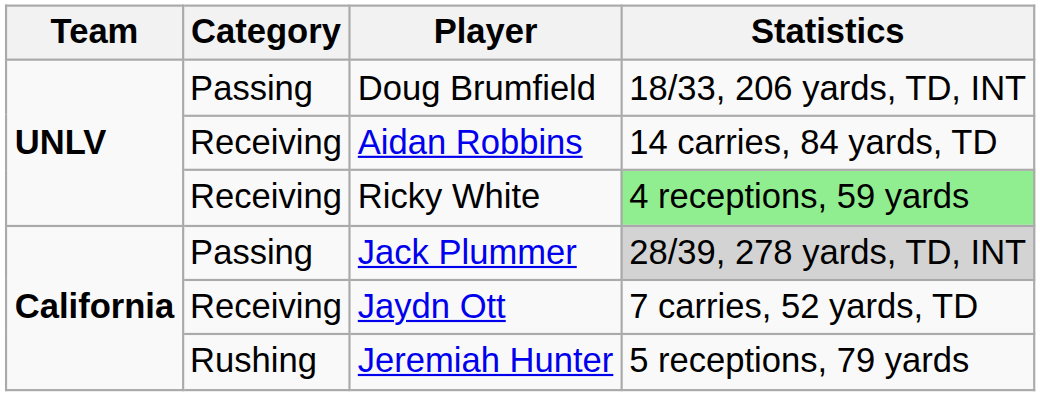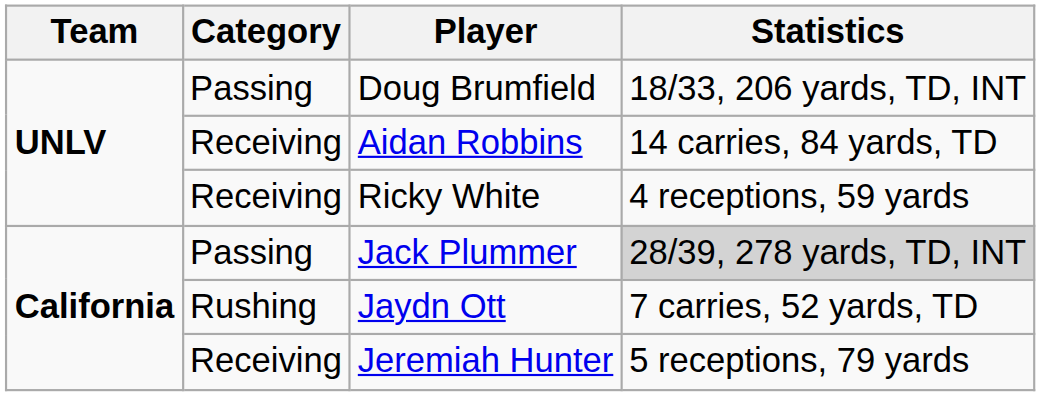Ricky White | Statistics: lightgreen background -> no background
Jaydn Ott | Category: Receiving -> Rushing
Jeremiah Hunter | Category: Rushing -> Receiving
